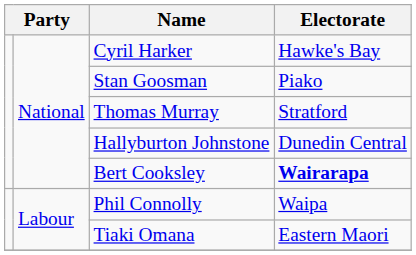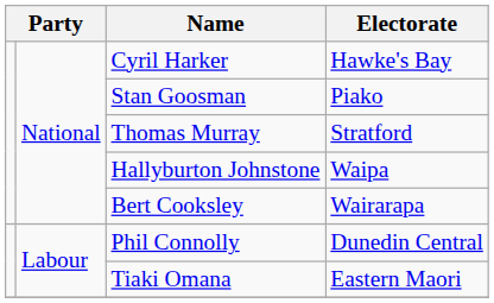Hallyburton Johnstone | Electorate: Dunedin Central -> Waipa
Bert Cooksley | Electorate: bold -> normal
Phil Connolly | Electorate: Waipa -> Dunedin Central
